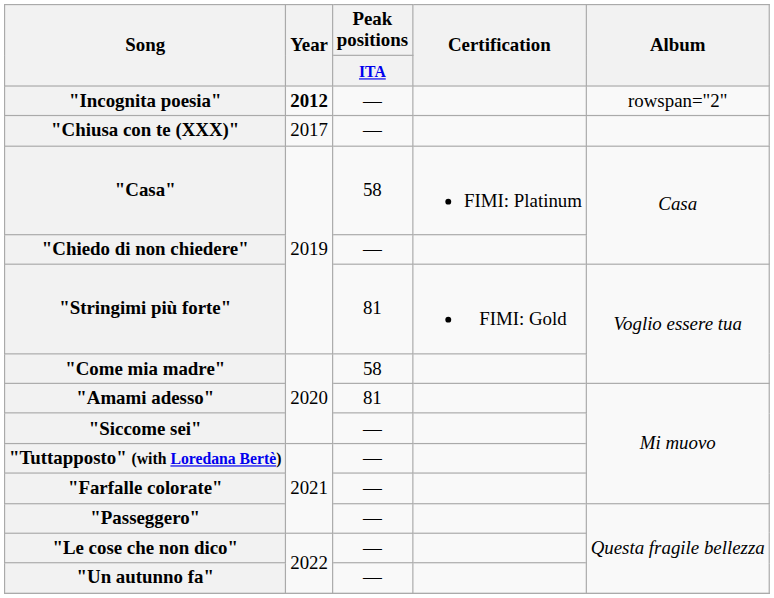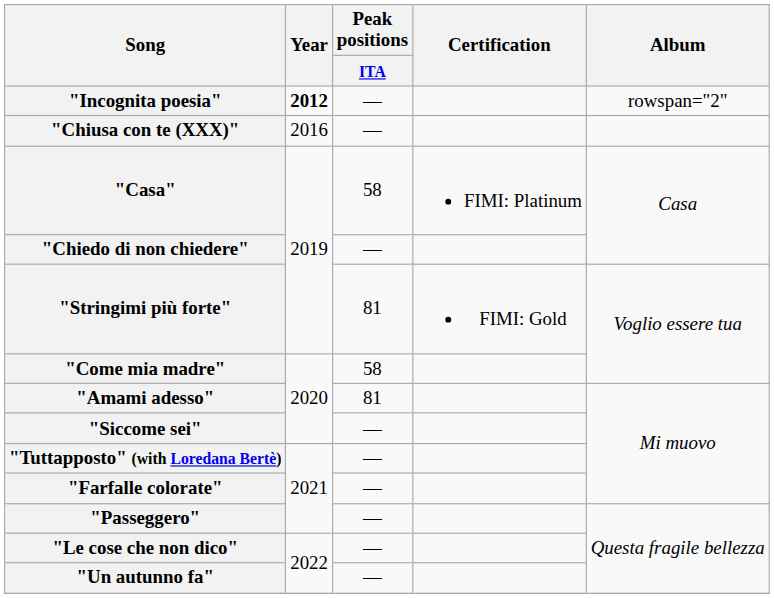"Chiusa con te (XXX)" | Year: 2017 -> 2016
